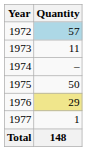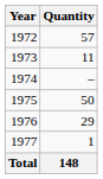1972 | Quantity: lightblue background -> no background
1976 | Quantity: khaki background -> no background
